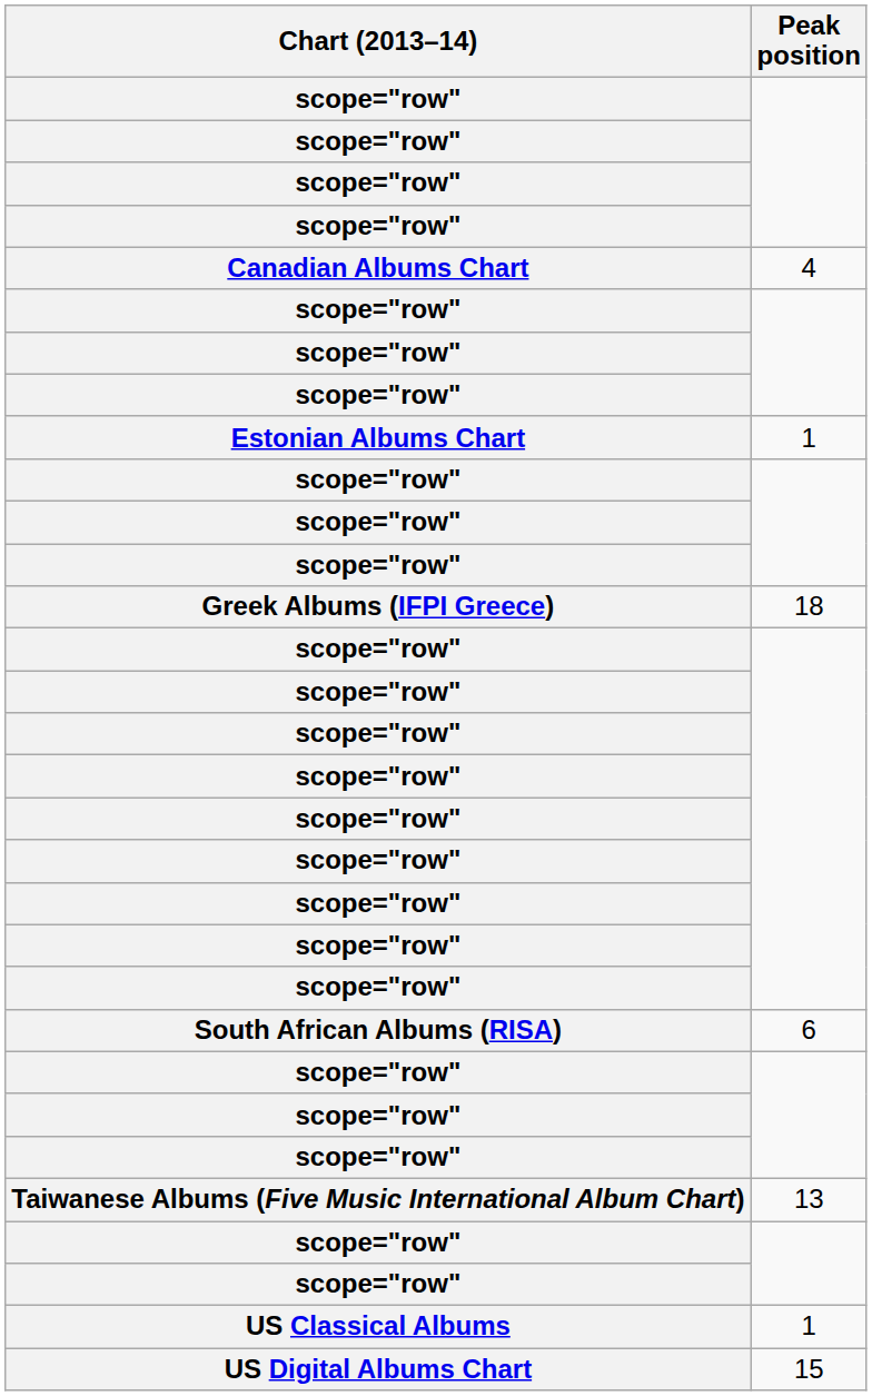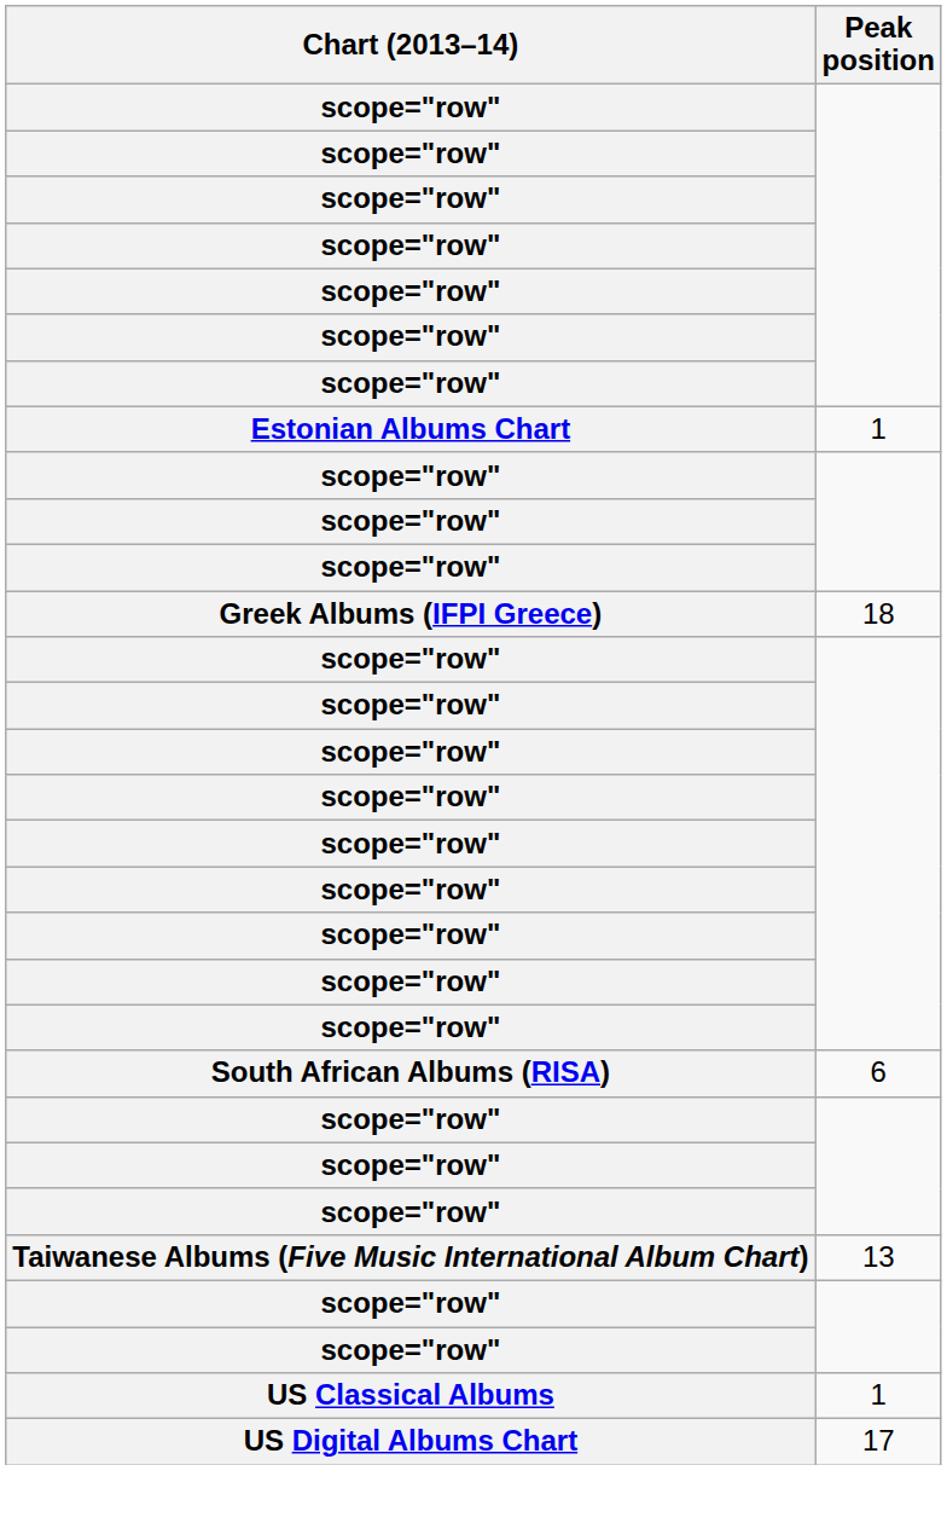- row: Canadian Albums Chart | 4
US Digital Albums Chart | Peak position: 15 -> 17
